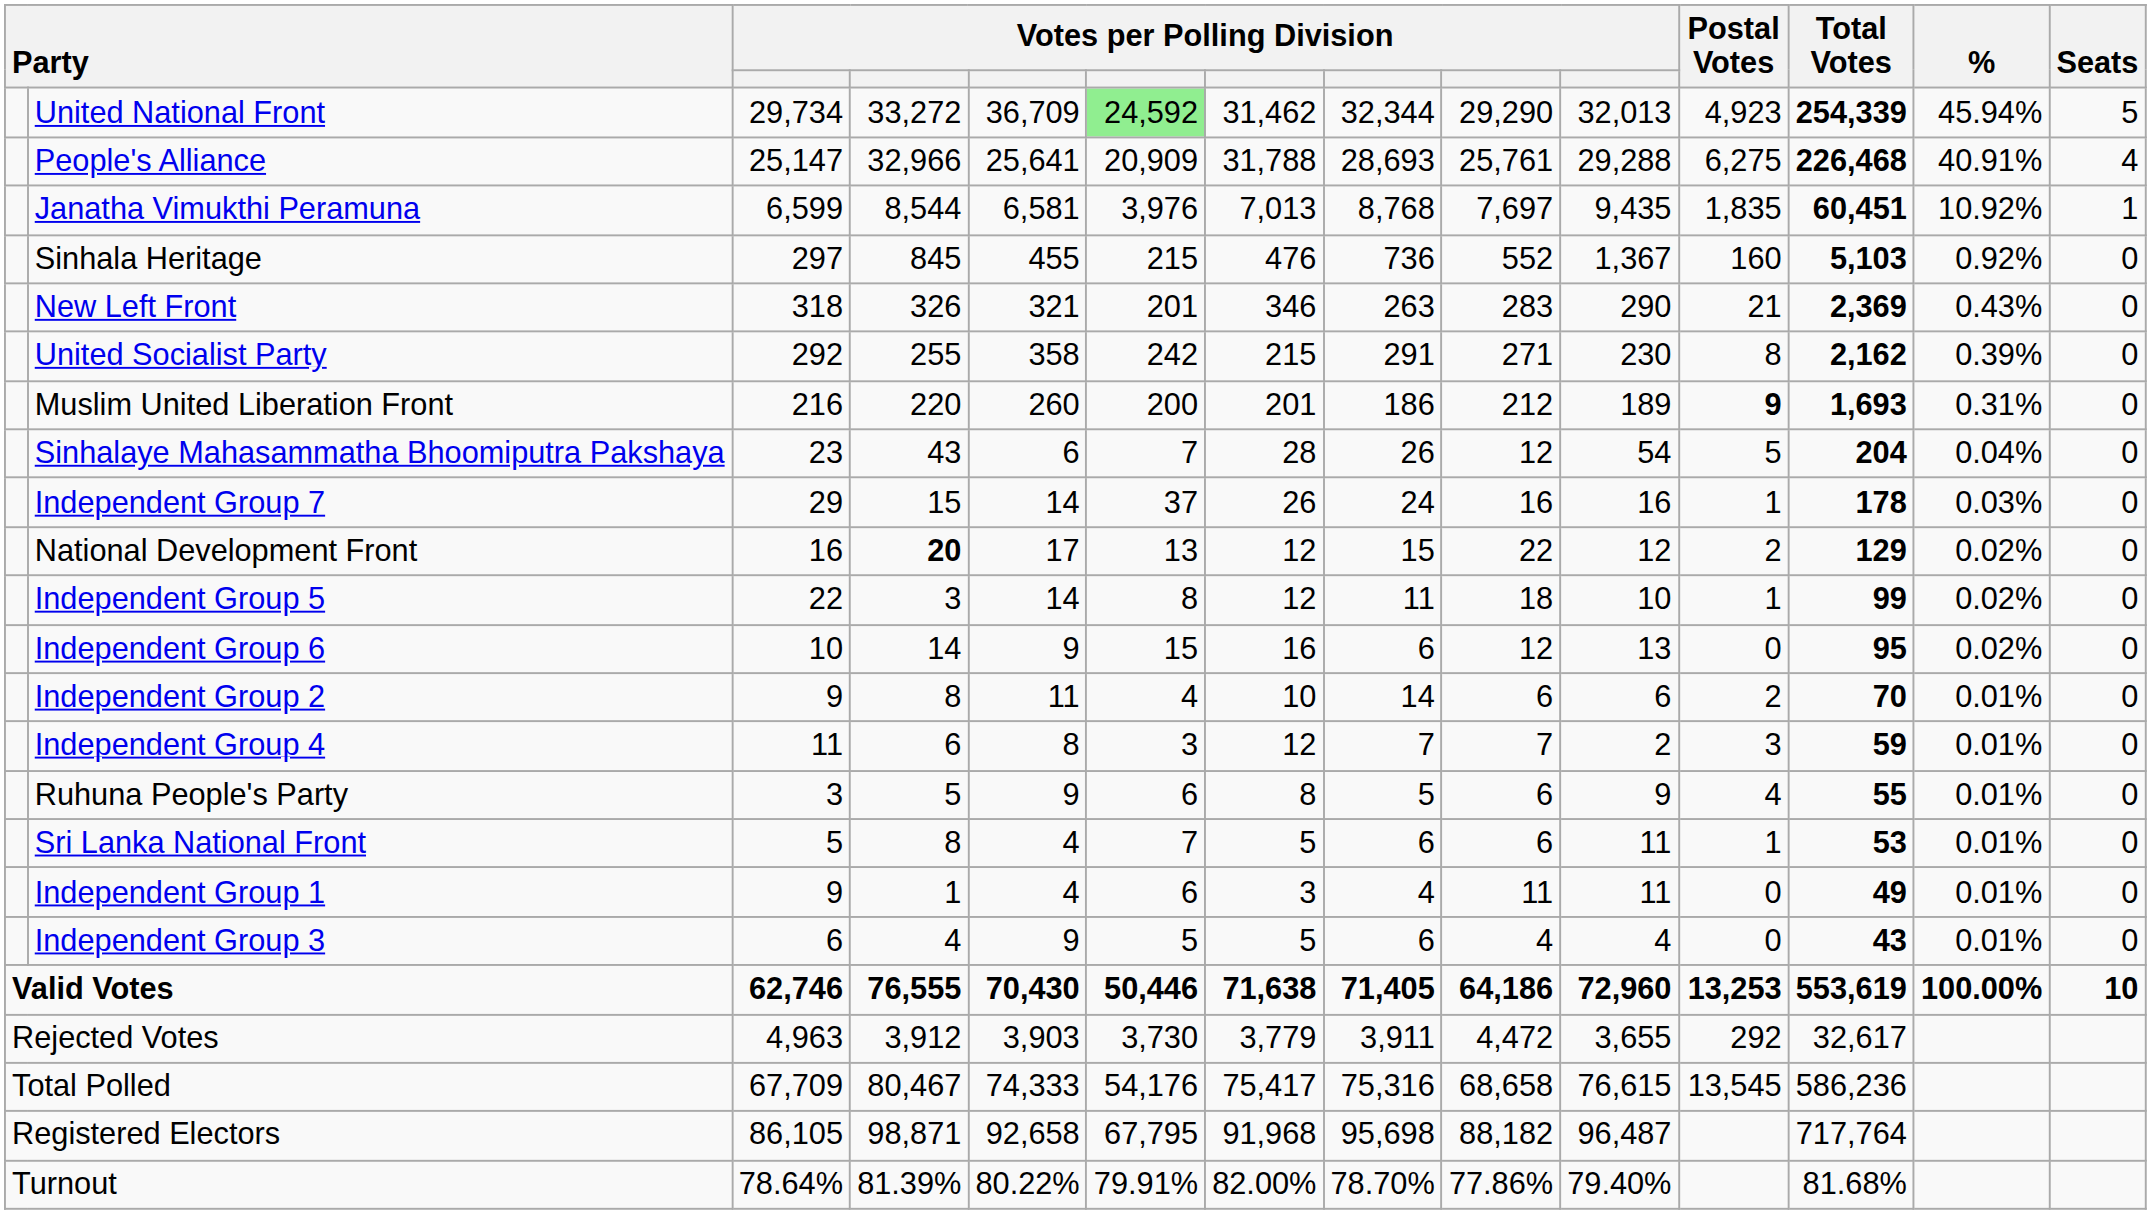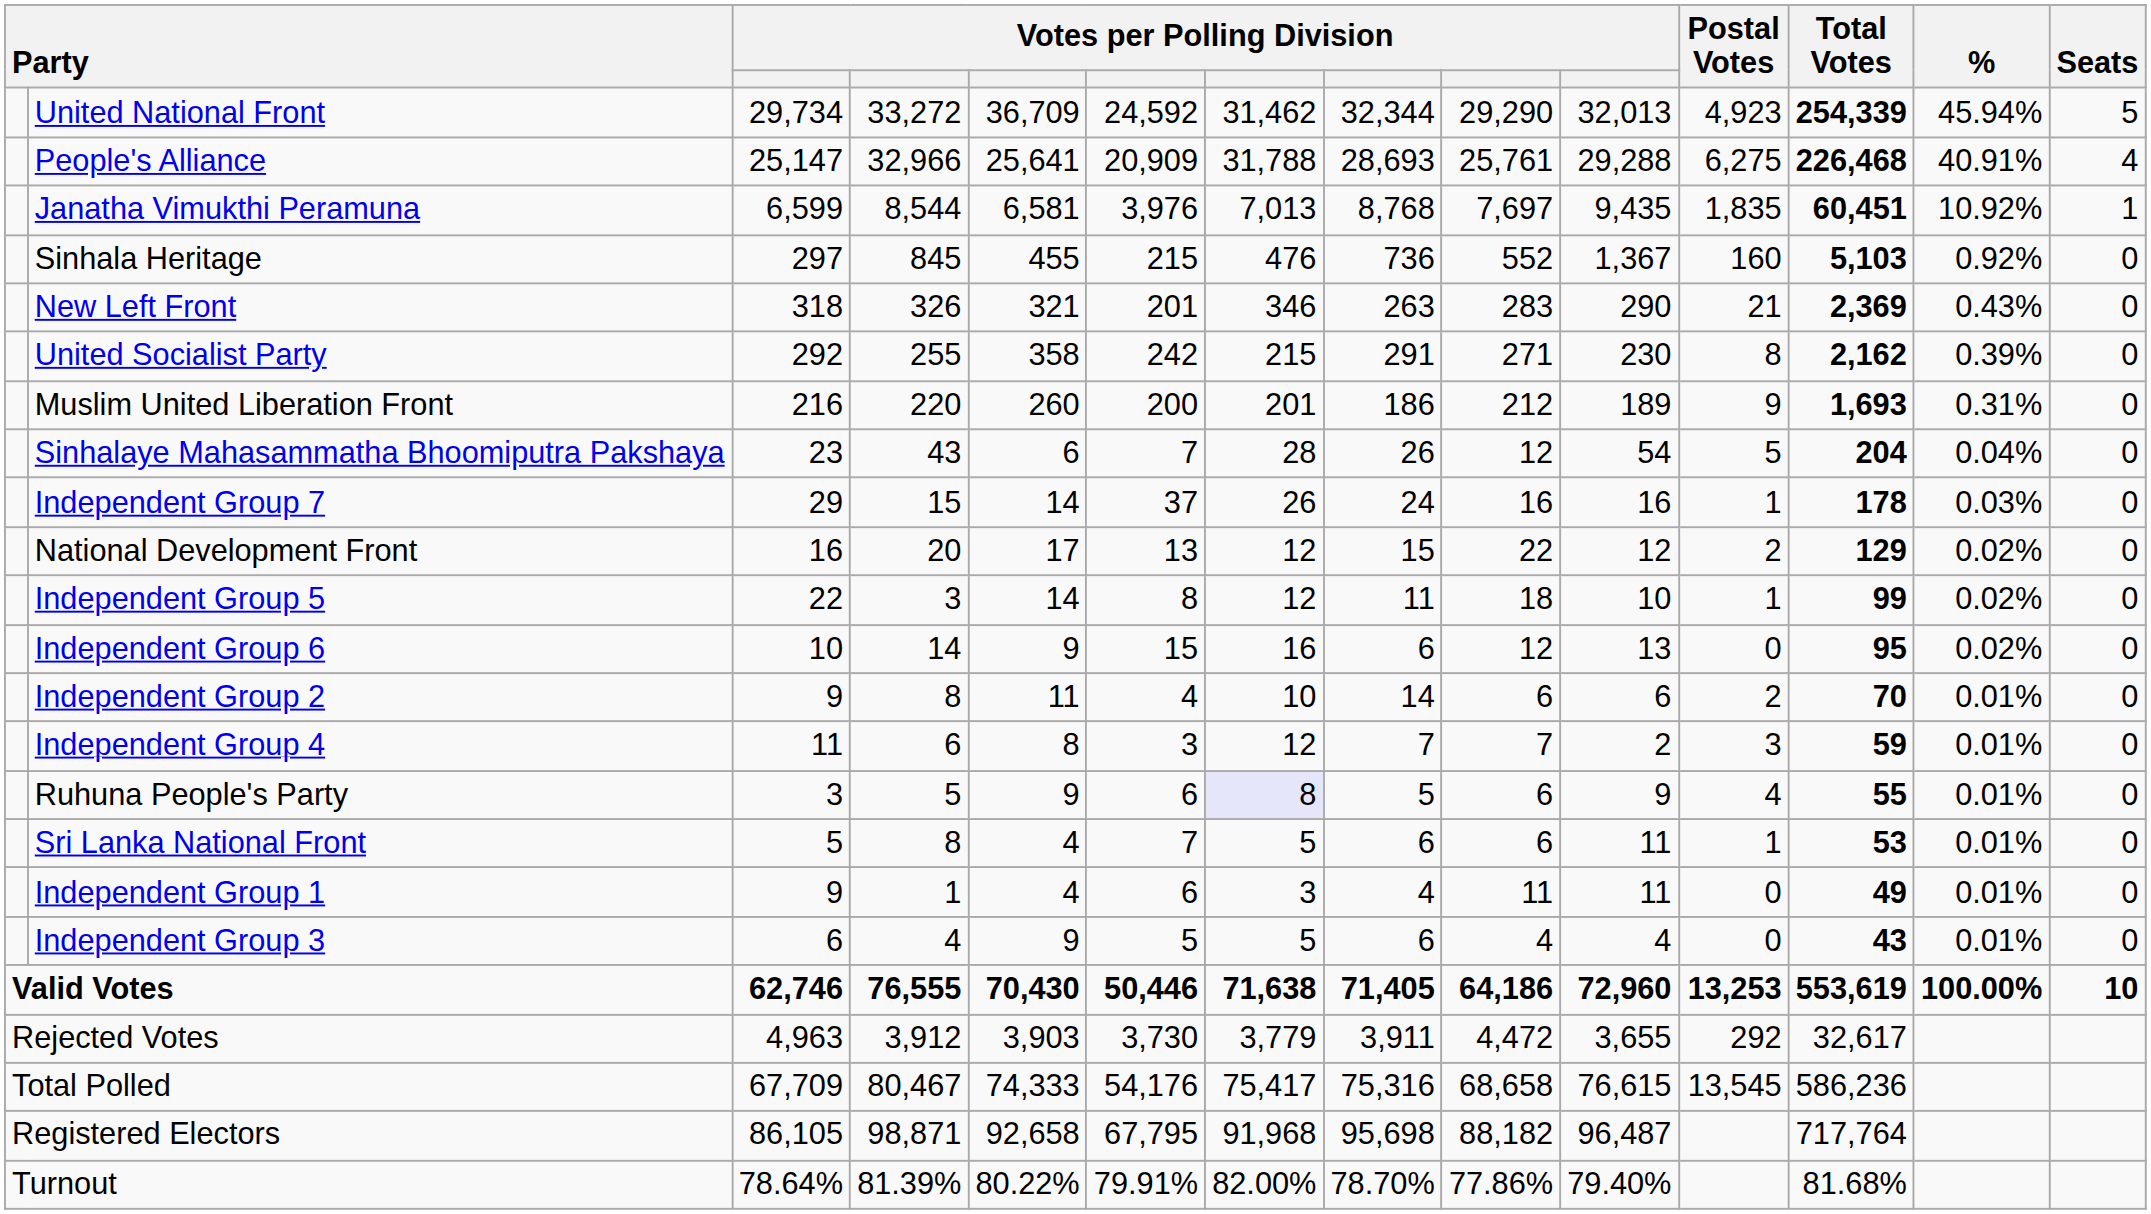United National Front | column 6: lightgreen background -> no background
Muslim United Liberation Front | Postal Votes: bold -> normal
National Development Front | column 4: bold -> normal
Ruhuna People's Party | column 7: no background -> lavender background
